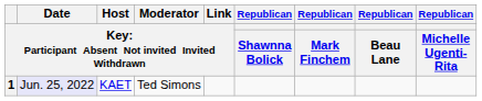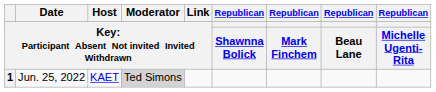1 | column 2: lavender background -> no background
1 | column 4: no background -> lightgrey background
